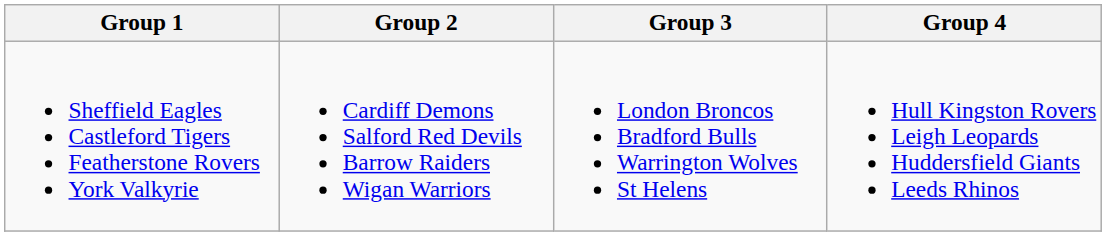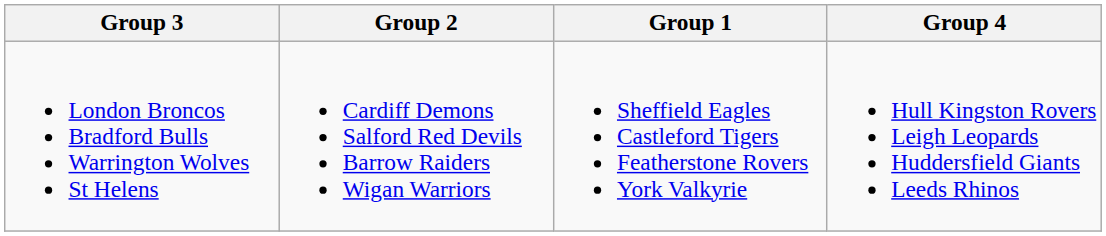columns swapped: Group 1 <-> Group 3
